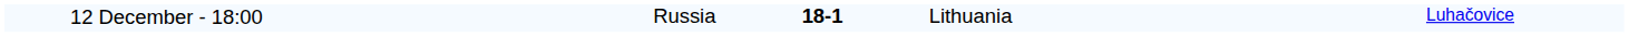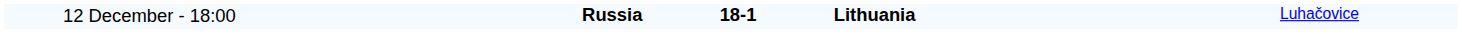Russia | column 2: normal -> bold
Russia | column 4: normal -> bold
